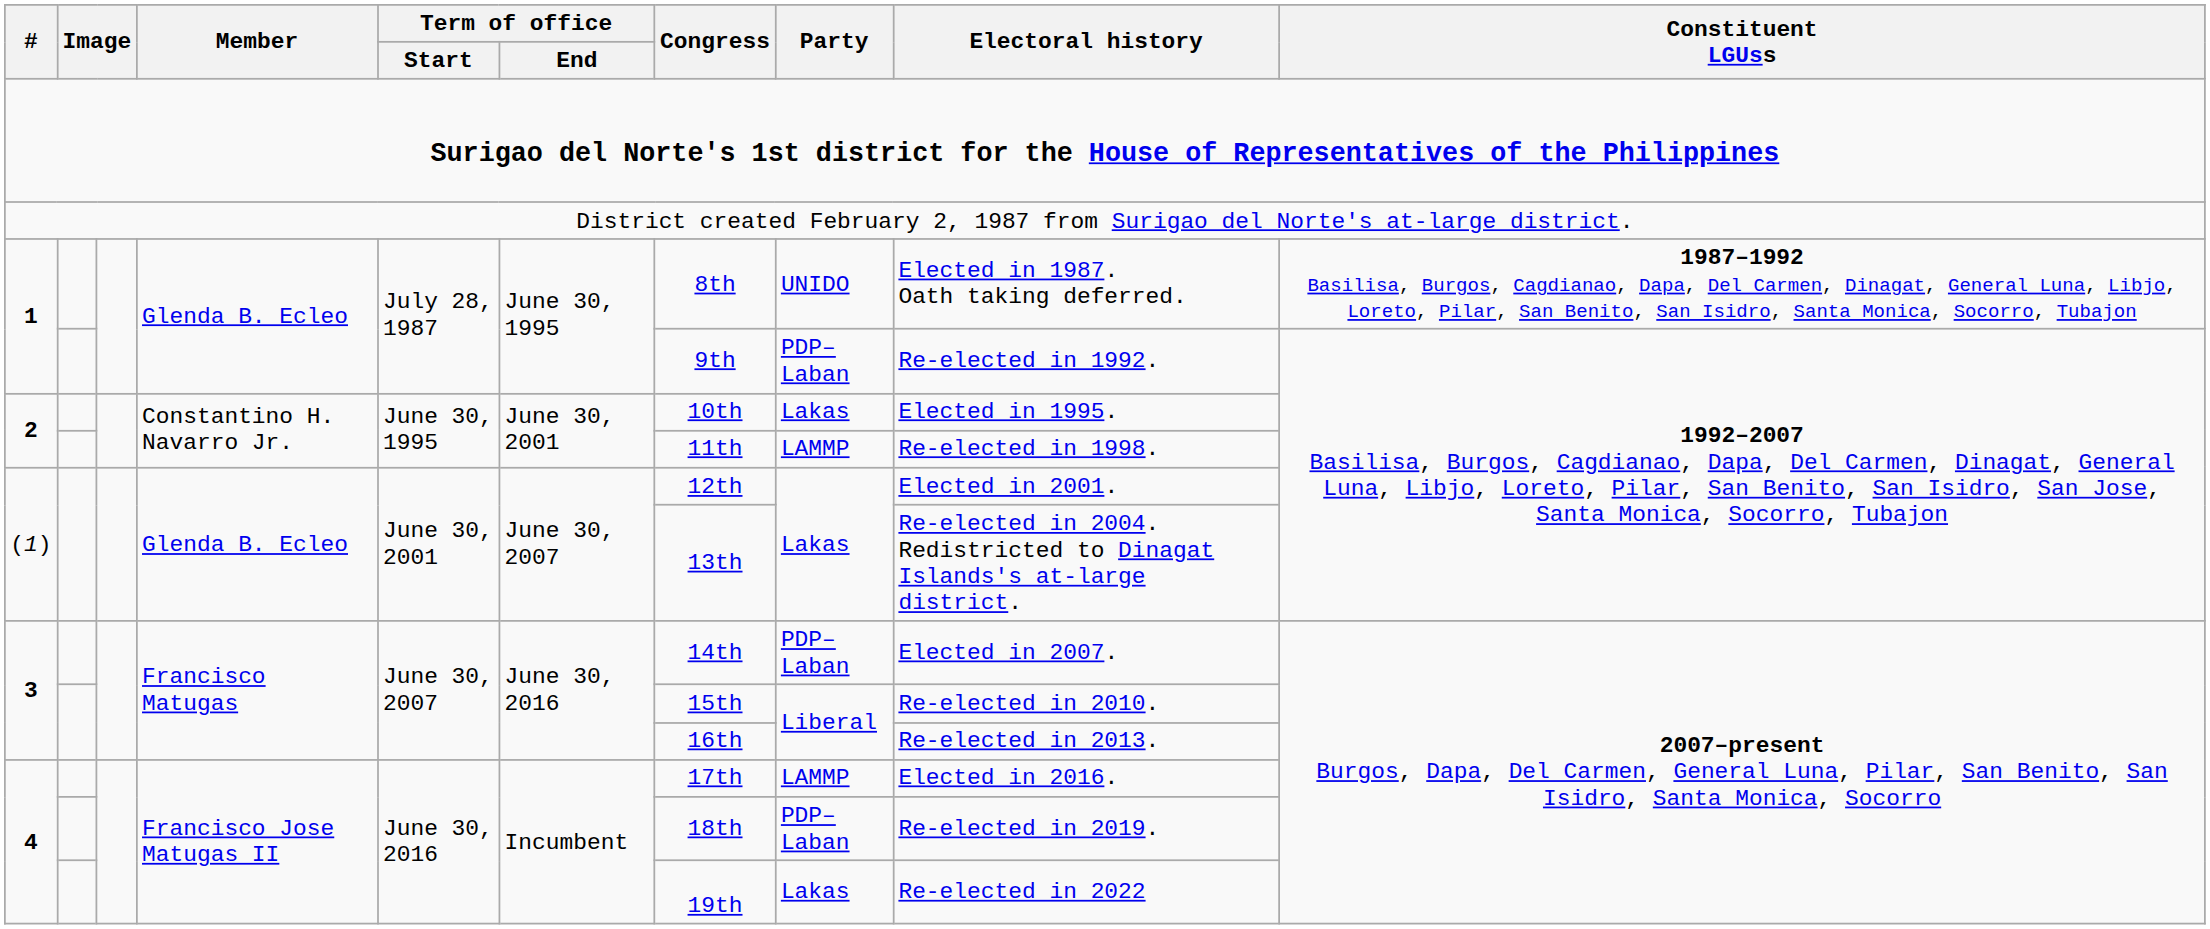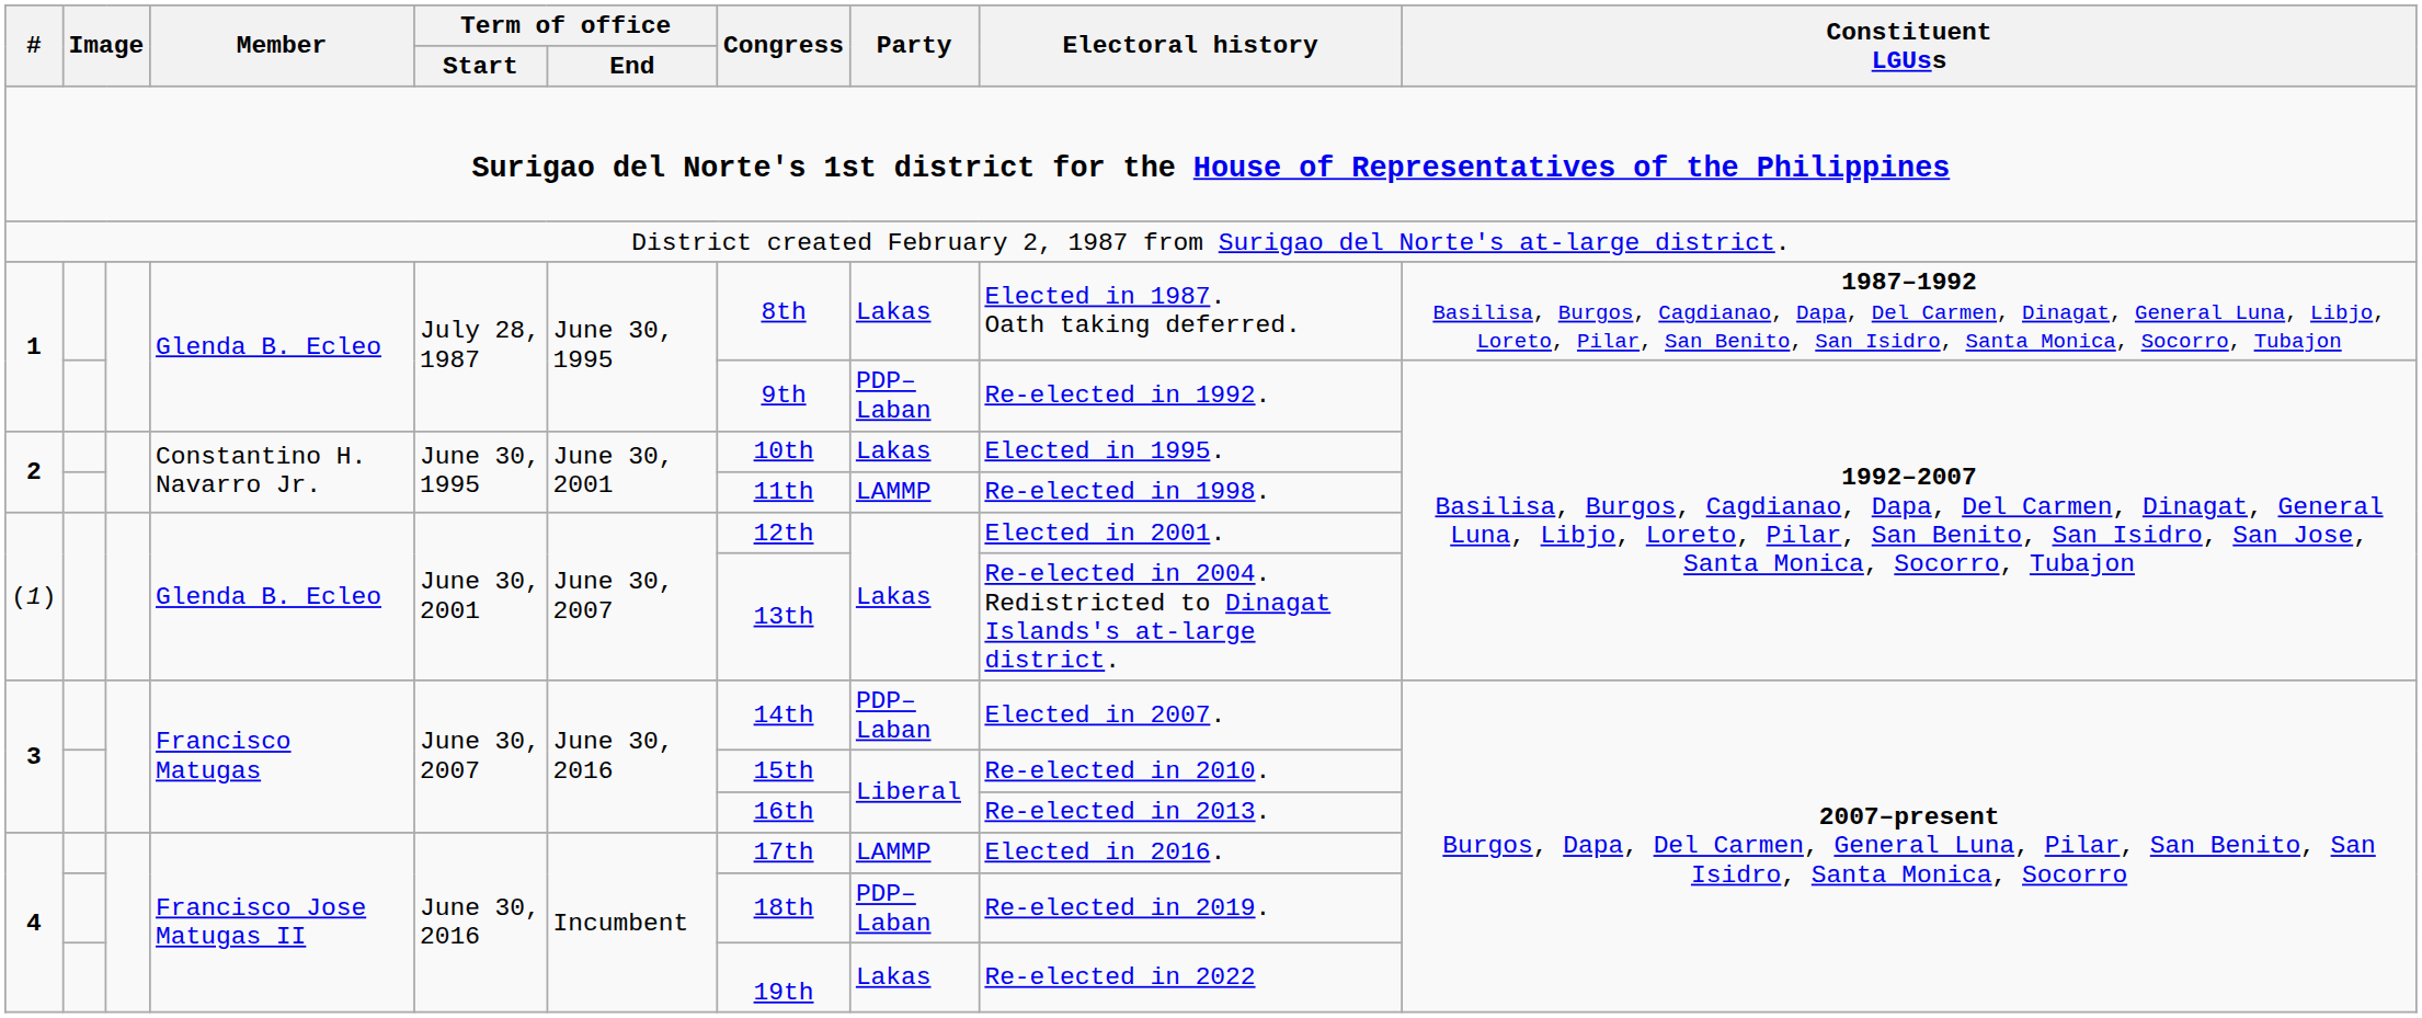row 5 | Party: UNIDO -> Lakas
